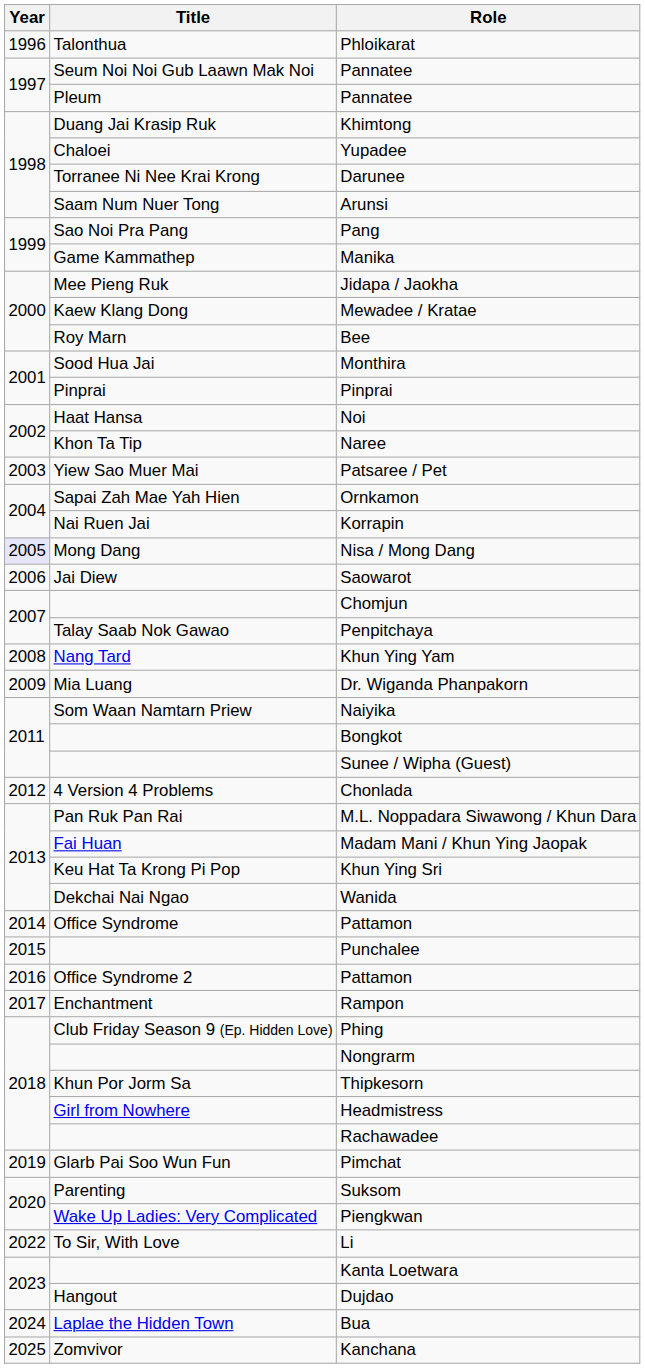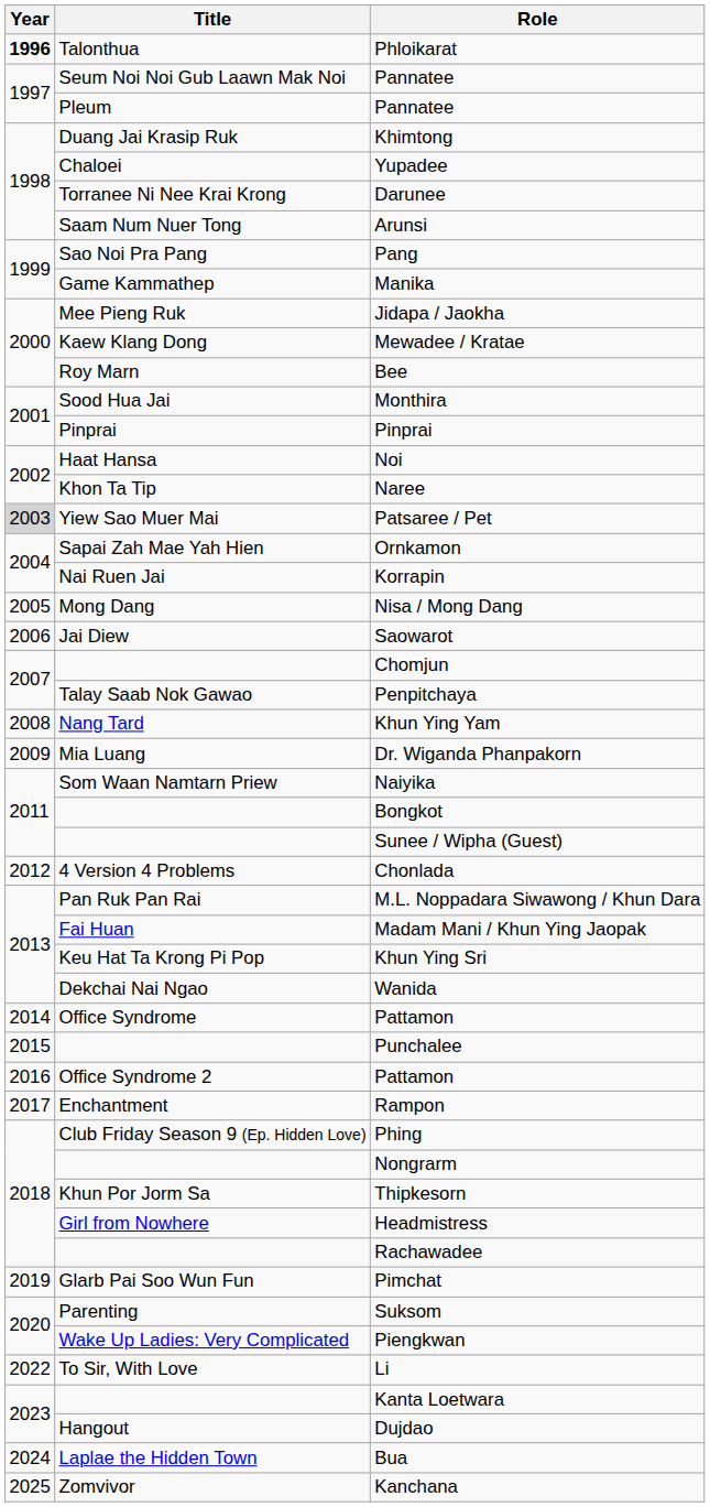Phloikarat | Year: normal -> bold
Patsaree / Pet | Year: no background -> lightgrey background
Nisa / Mong Dang | Year: lavender background -> no background
